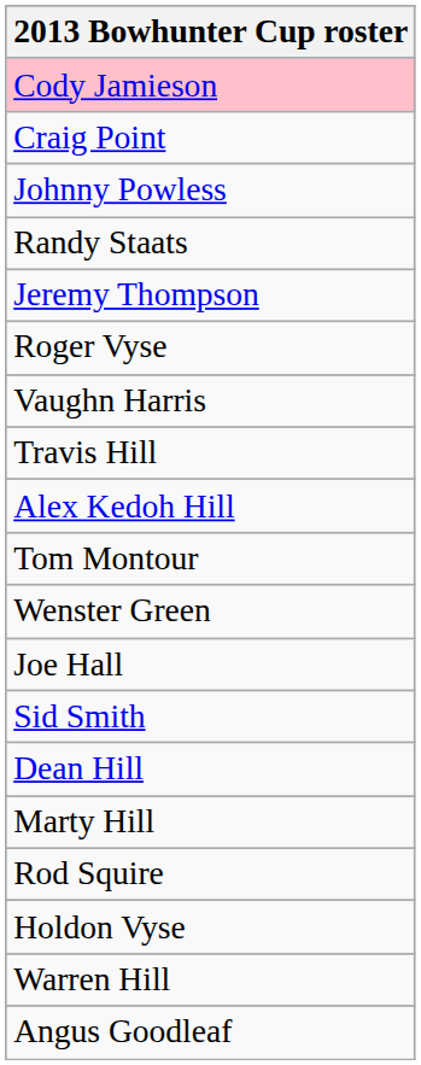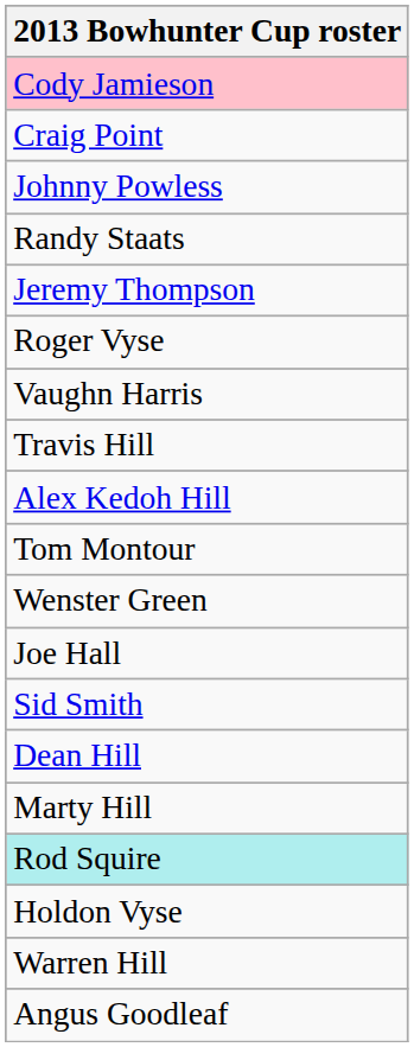row 17 | column 1: no background -> paleturquoise background
